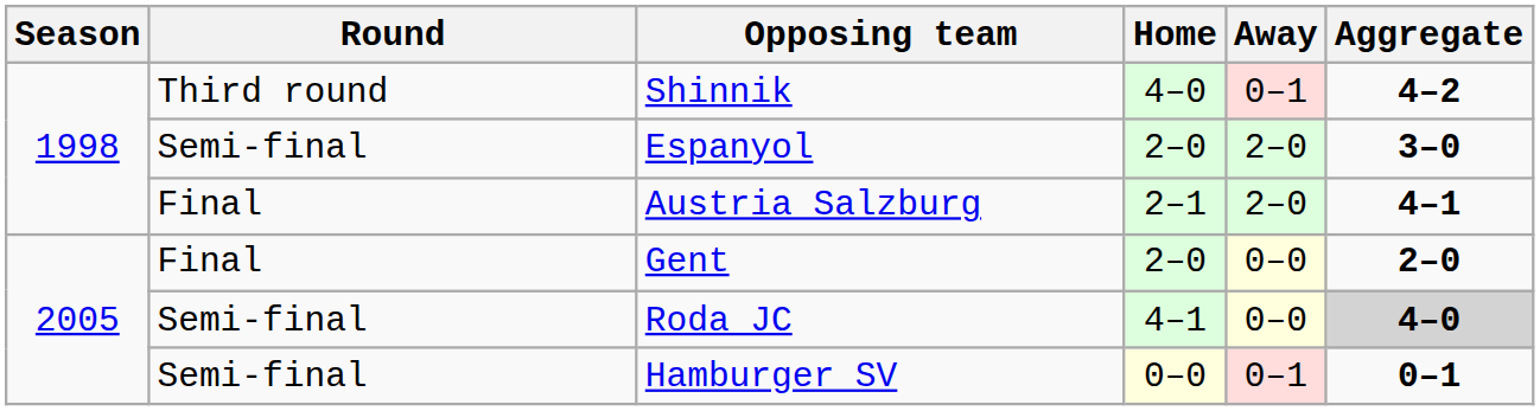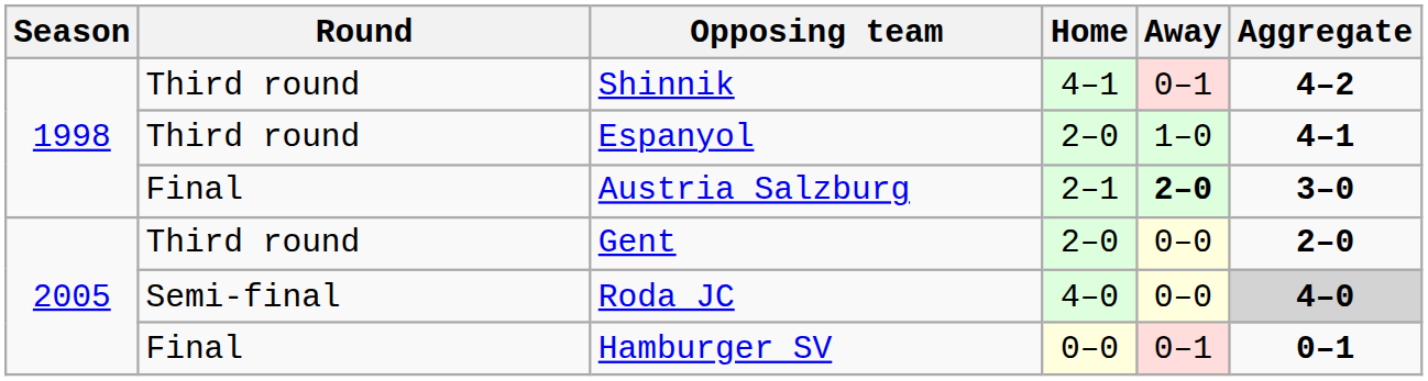Shinnik | Home: 4–0 -> 4–1
Espanyol | Round: Semi-final -> Third round
Espanyol | Away: 2–0 -> 1–0
Espanyol | Aggregate: 3–0 -> 4–1
Austria Salzburg | Away: normal -> bold
Austria Salzburg | Aggregate: 4–1 -> 3–0
Gent | Round: Final -> Third round
Roda JC | Home: 4–1 -> 4–0
Hamburger SV | Round: Semi-final -> Final
